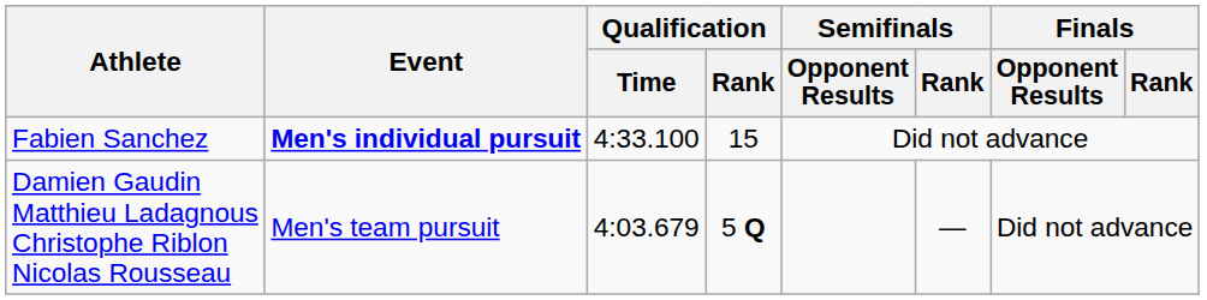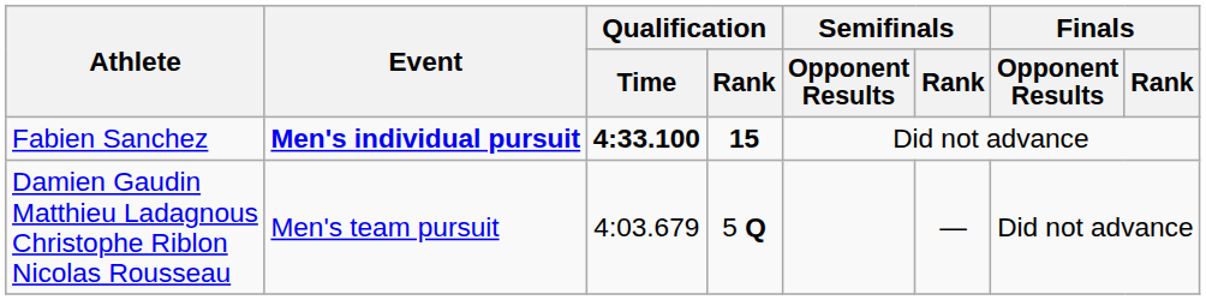Fabien Sanchez | Qualification / Time: normal -> bold
Fabien Sanchez | Qualification / Rank: normal -> bold
